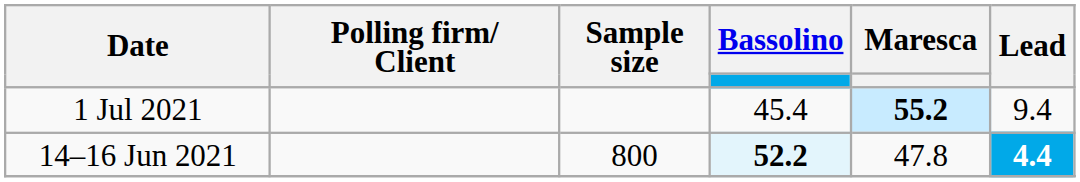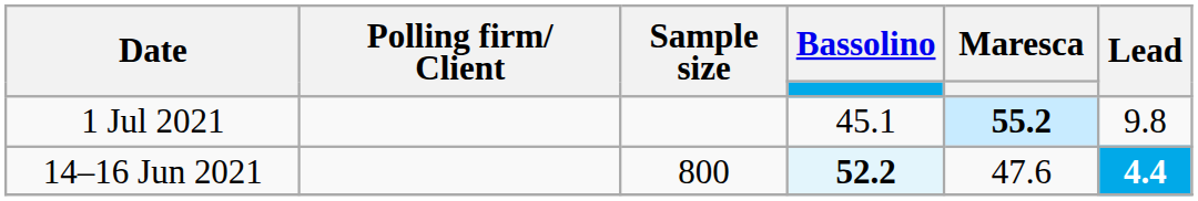1 Jul 2021 | Bassolino: 45.4 -> 45.1
1 Jul 2021 | Lead: 9.4 -> 9.8
14–16 Jun 2021 | Maresca: 47.8 -> 47.6
